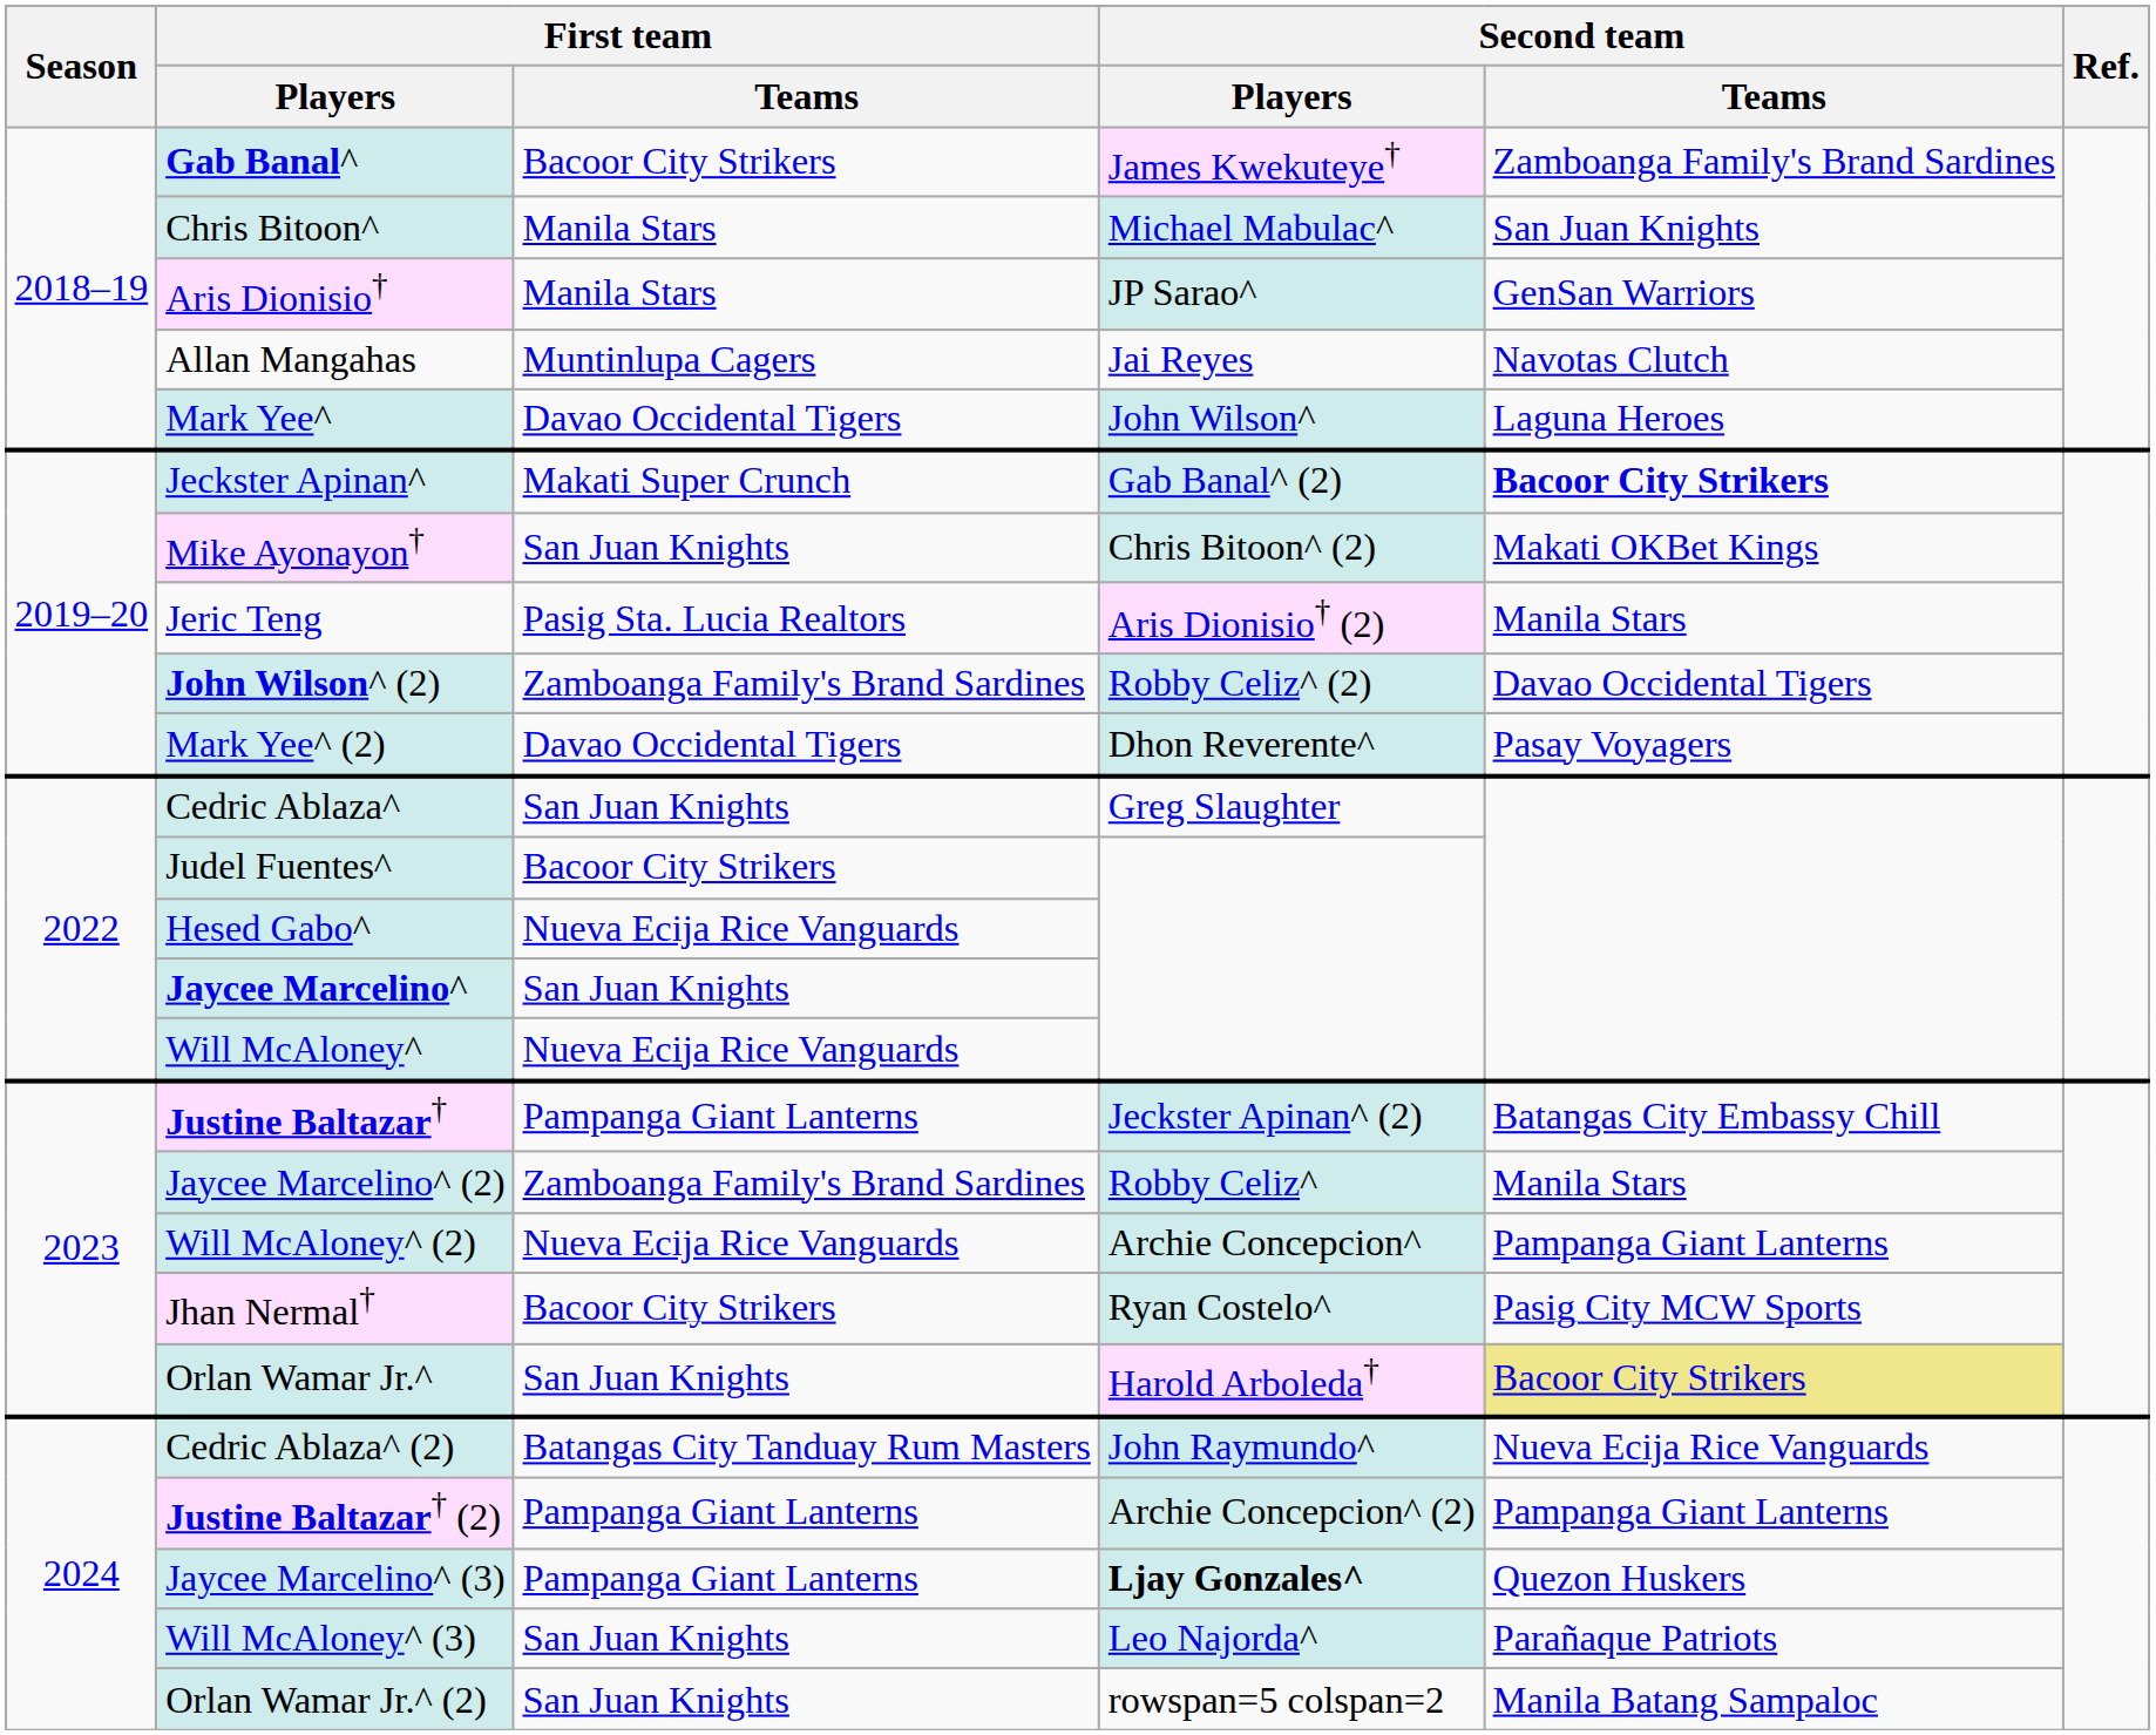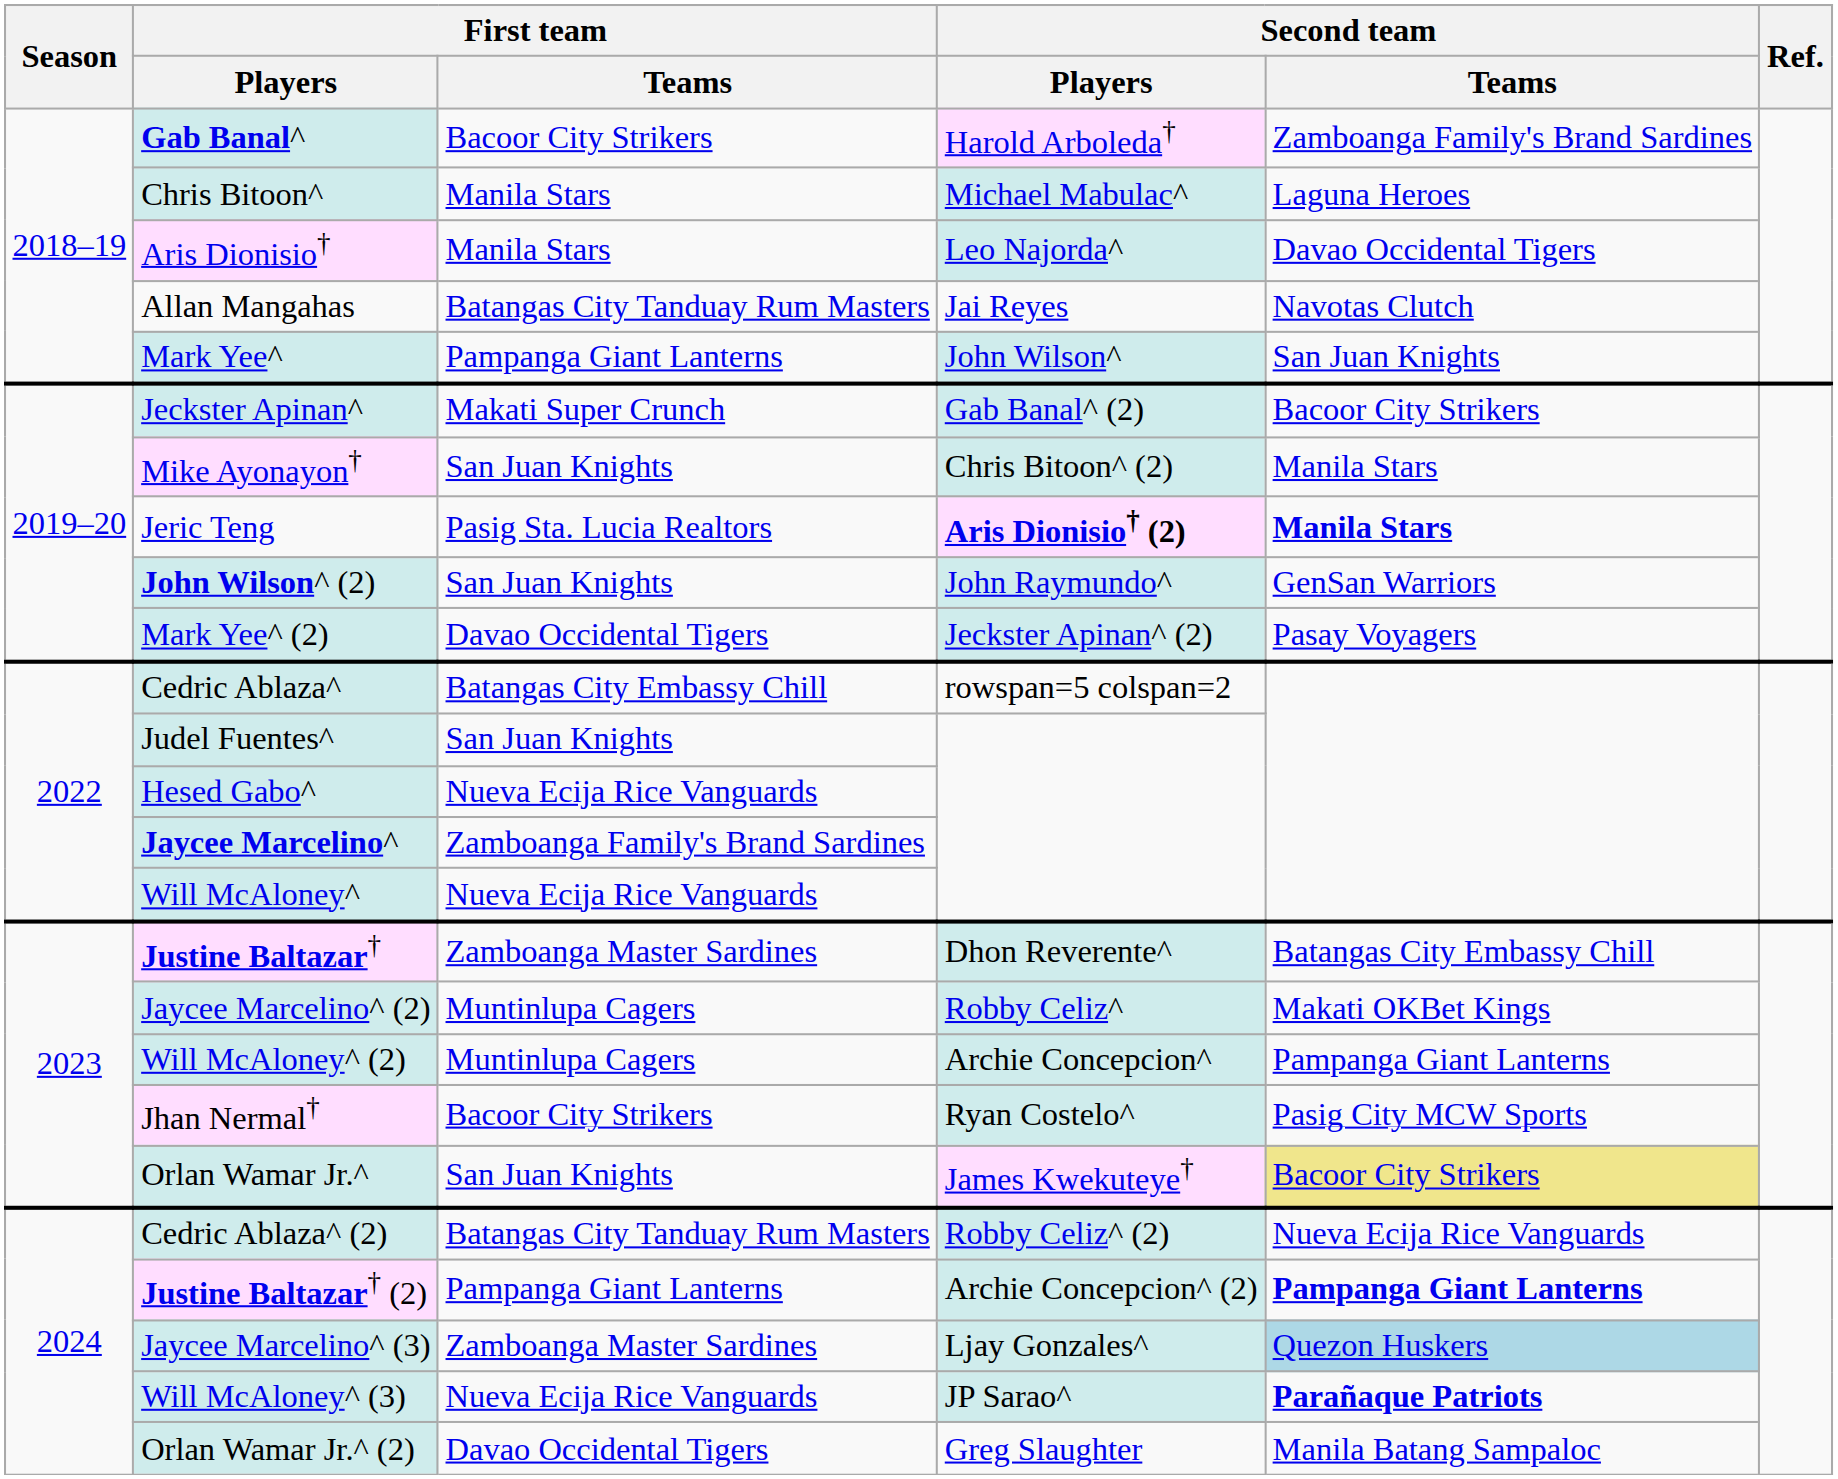Gab Banal^ | Second team / Players: James Kwekuteye† -> Harold Arboleda†
Chris Bitoon^ | Second team / Teams: San Juan Knights -> Laguna Heroes
Aris Dionisio† | Second team / Players: JP Sarao^ -> Leo Najorda^
Aris Dionisio† | Second team / Teams: GenSan Warriors -> Davao Occidental Tigers
Allan Mangahas | First team / Teams: Muntinlupa Cagers -> Batangas City Tanduay Rum Masters
Mark Yee^ | First team / Teams: Davao Occidental Tigers -> Pampanga Giant Lanterns
Mark Yee^ | Second team / Teams: Laguna Heroes -> San Juan Knights
Jeckster Apinan^ | Second team / Teams: bold -> normal
Mike Ayonayon† | Second team / Teams: Makati OKBet Kings -> Manila Stars
Jeric Teng | Second team / Players: normal -> bold
Jeric Teng | Second team / Teams: normal -> bold
John Wilson^ (2) | First team / Teams: Zamboanga Family's Brand Sardines -> San Juan Knights
John Wilson^ (2) | Second team / Players: Robby Celiz^ (2) -> John Raymundo^
John Wilson^ (2) | Second team / Teams: Davao Occidental Tigers -> GenSan Warriors
Mark Yee^ (2) | Second team / Players: Dhon Reverente^ -> Jeckster Apinan^ (2)
Cedric Ablaza^ | First team / Teams: San Juan Knights -> Batangas City Embassy Chill
Cedric Ablaza^ | Second team / Players: Greg Slaughter -> rowspan=5 colspan=2
Judel Fuentes^ | First team / Teams: Bacoor City Strikers -> San Juan Knights
Jaycee Marcelino^ | First team / Teams: San Juan Knights -> Zamboanga Family's Brand Sardines
Justine Baltazar† | First team / Teams: Pampanga Giant Lanterns -> Zamboanga Master Sardines
Justine Baltazar† | Second team / Players: Jeckster Apinan^ (2) -> Dhon Reverente^
Jaycee Marcelino^ (2) | First team / Teams: Zamboanga Family's Brand Sardines -> Muntinlupa Cagers
Jaycee Marcelino^ (2) | Second team / Teams: Manila Stars -> Makati OKBet Kings
Will McAloney^ (2) | First team / Teams: Nueva Ecija Rice Vanguards -> Muntinlupa Cagers
Orlan Wamar Jr.^ | Second team / Players: Harold Arboleda† -> James Kwekuteye†
Cedric Ablaza^ (2) | Second team / Players: John Raymundo^ -> Robby Celiz^ (2)
Justine Baltazar† (2) | Second team / Teams: normal -> bold
Jaycee Marcelino^ (3) | First team / Teams: Pampanga Giant Lanterns -> Zamboanga Master Sardines
Jaycee Marcelino^ (3) | Second team / Players: bold -> normal
Jaycee Marcelino^ (3) | Second team / Teams: no background -> lightblue background
Will McAloney^ (3) | First team / Teams: San Juan Knights -> Nueva Ecija Rice Vanguards
Will McAloney^ (3) | Second team / Players: Leo Najorda^ -> JP Sarao^
Will McAloney^ (3) | Second team / Teams: normal -> bold
Orlan Wamar Jr.^ (2) | First team / Teams: San Juan Knights -> Davao Occidental Tigers
Orlan Wamar Jr.^ (2) | Second team / Players: rowspan=5 colspan=2 -> Greg Slaughter
